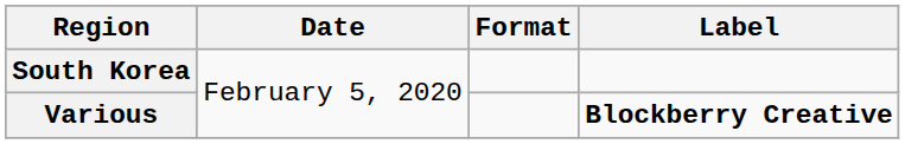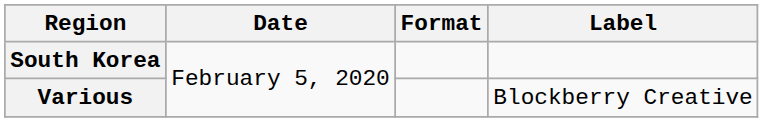Various | Label: bold -> normal
